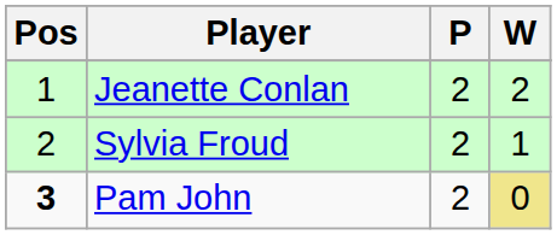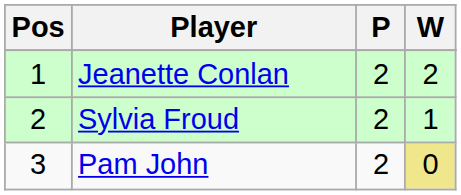Pam John | Pos: bold -> normal
